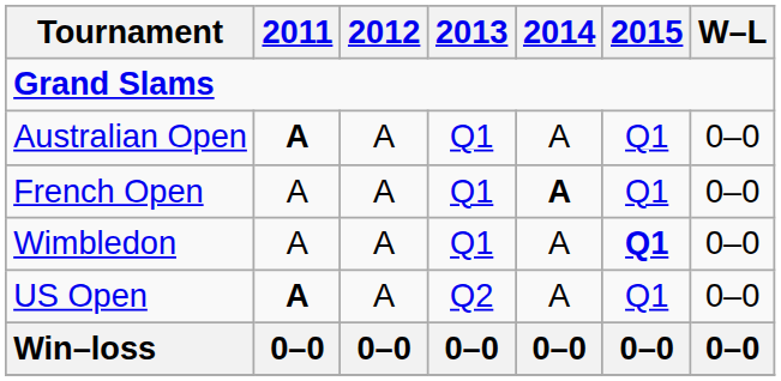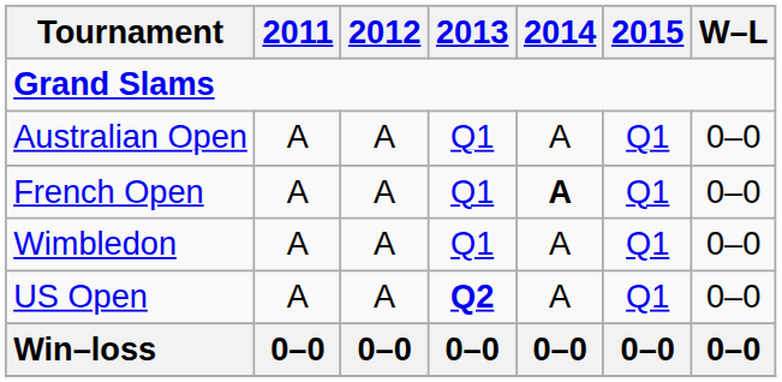Australian Open | 2011: bold -> normal
Wimbledon | 2015: bold -> normal
US Open | 2011: bold -> normal
US Open | 2013: normal -> bold
